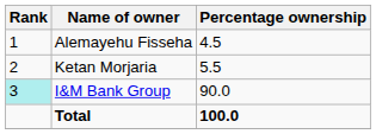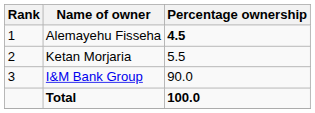Alemayehu Fisseha | Percentage ownership: normal -> bold
I&M Bank Group | Rank: paleturquoise background -> no background
